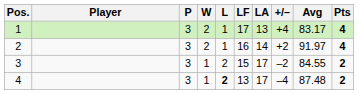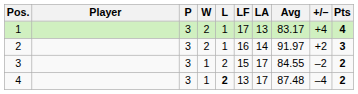columns swapped: +/– <-> Avg
row 3 | Pts: 4 -> 3
